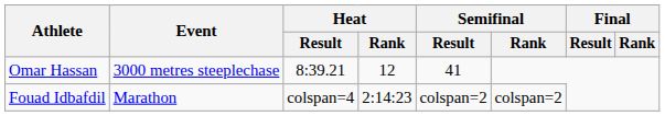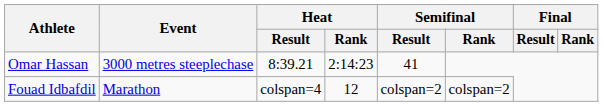Omar Hassan | Heat / Rank: 12 -> 2:14:23
Fouad Idbafdil | Heat / Rank: 2:14:23 -> 12
